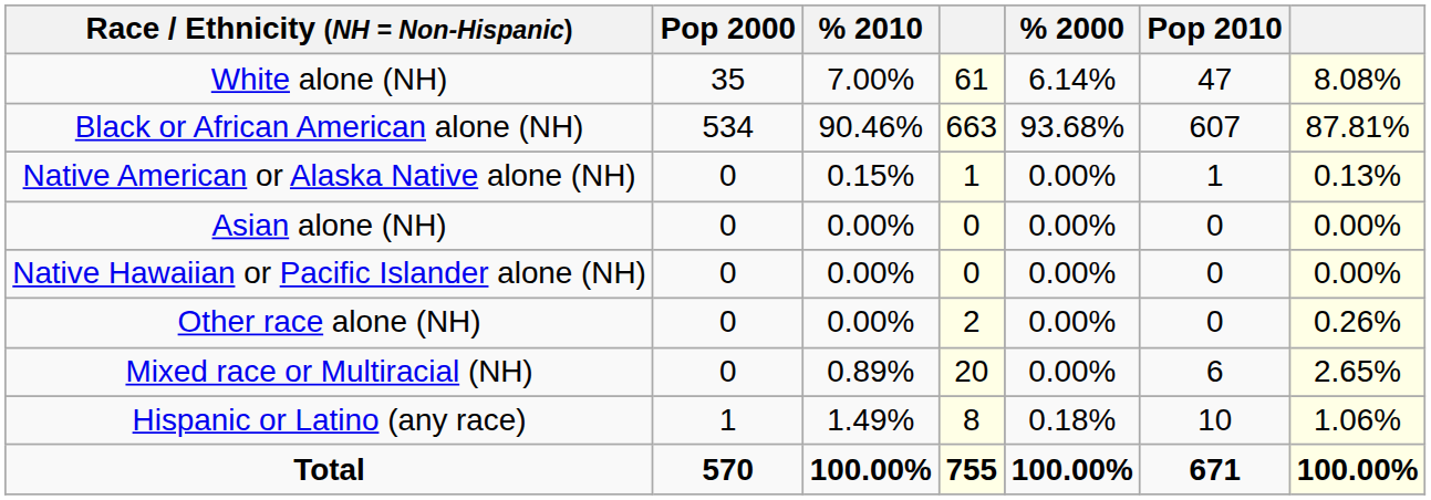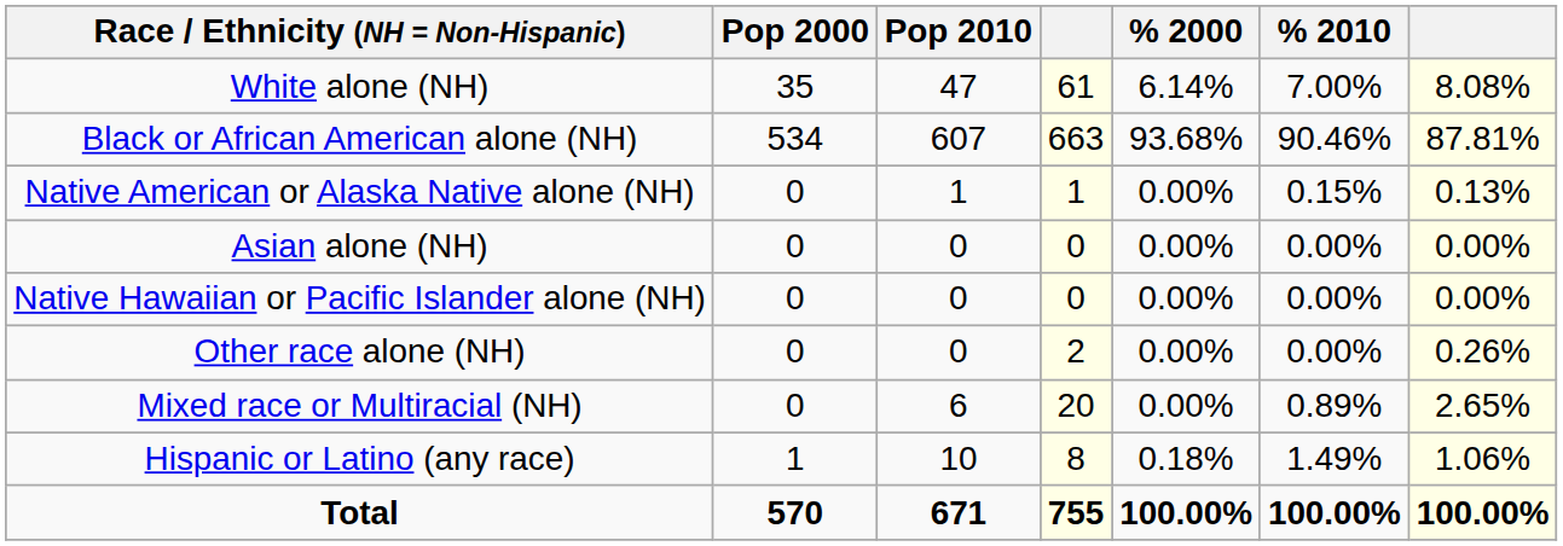columns swapped: Pop 2010 <-> % 2010
